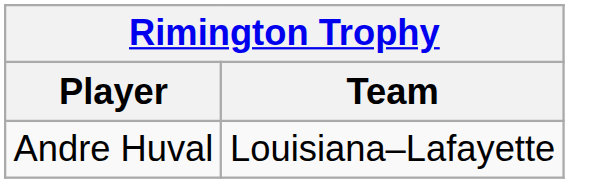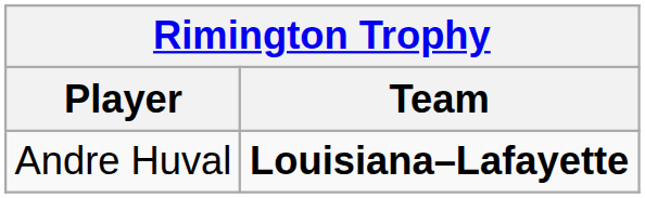Andre Huval | Team: normal -> bold
